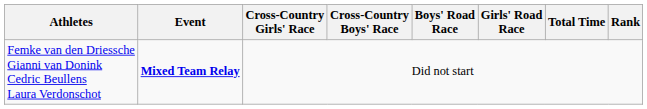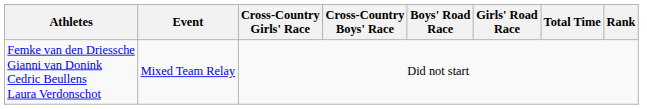row 2 | Event: bold -> normal
